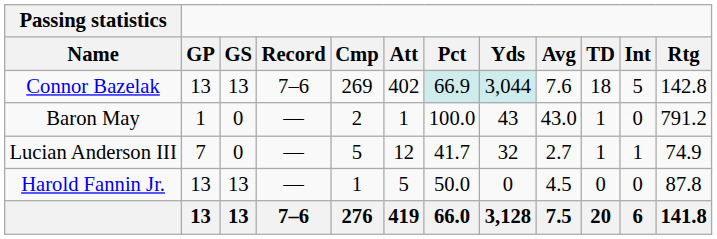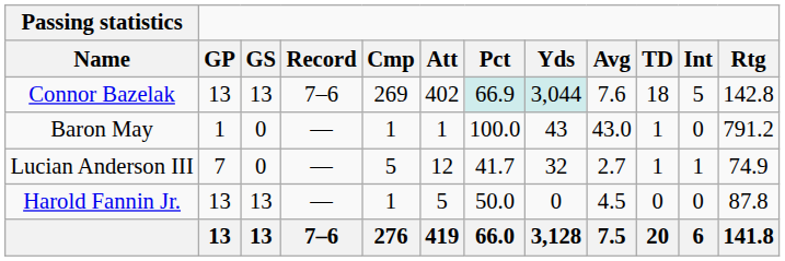Baron May | Cmp: 2 -> 1
